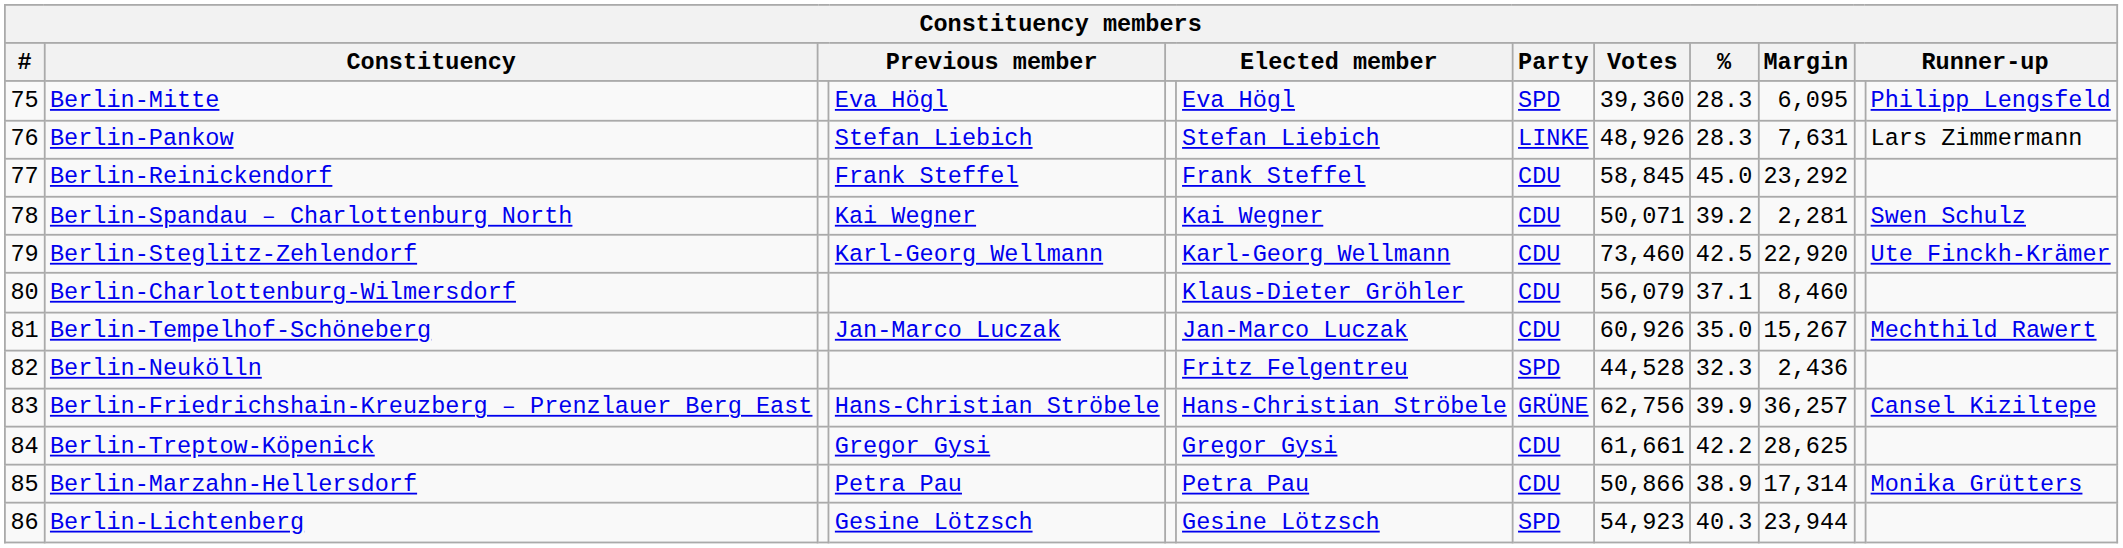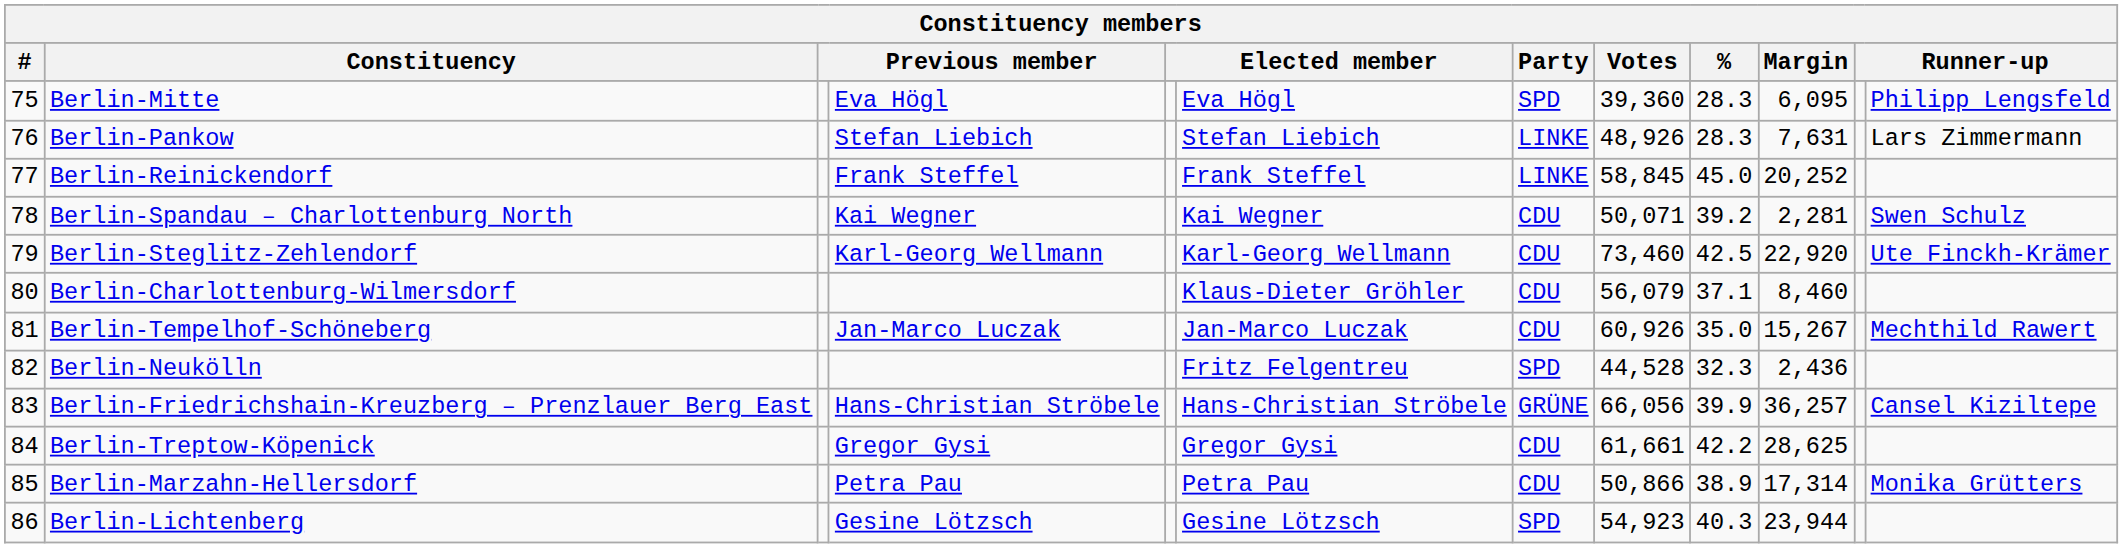Berlin-Reinickendorf | Party: CDU -> LINKE
Berlin-Reinickendorf | Margin: 23,292 -> 20,252
Berlin-Friedrichshain-Kreuzberg – Prenzlauer Berg East | Votes: 62,756 -> 66,056
